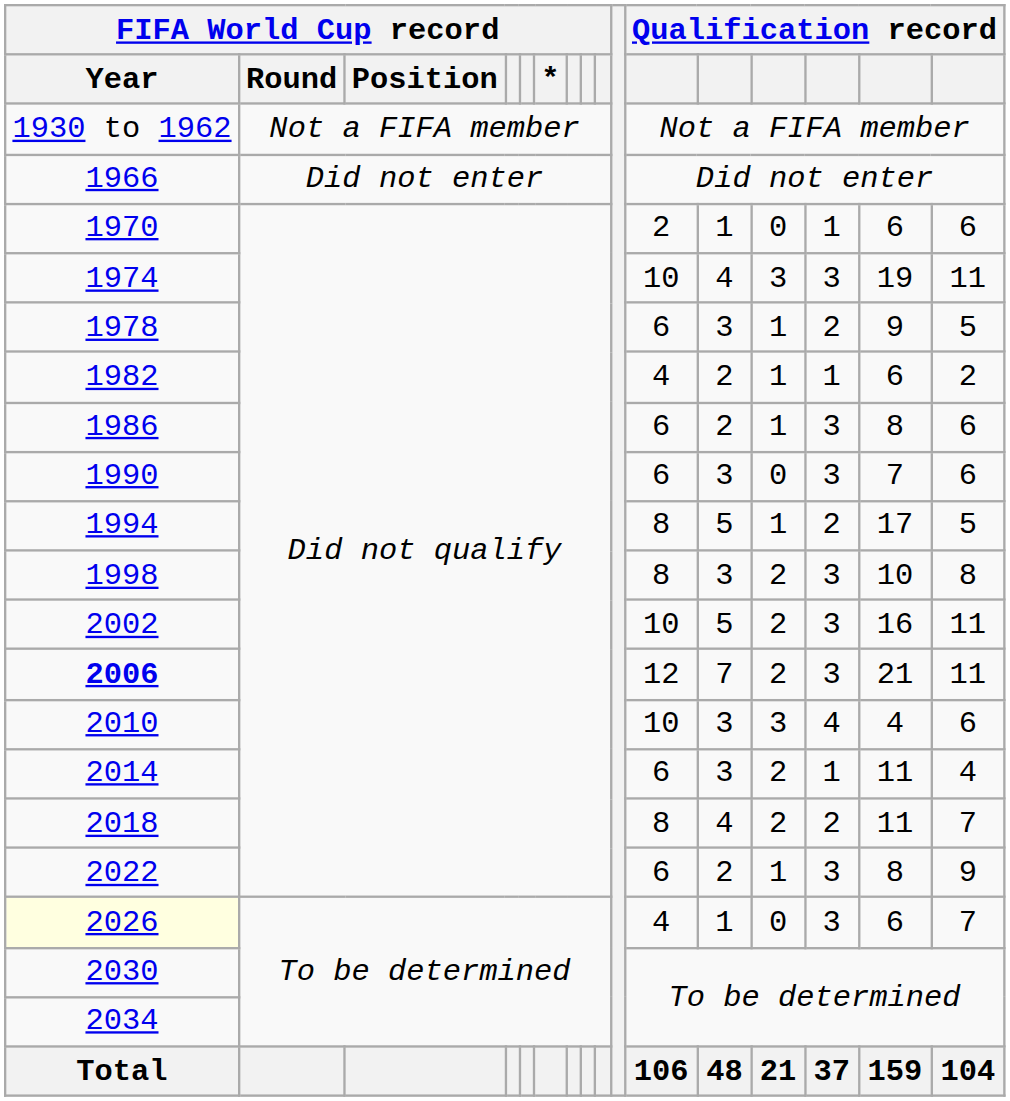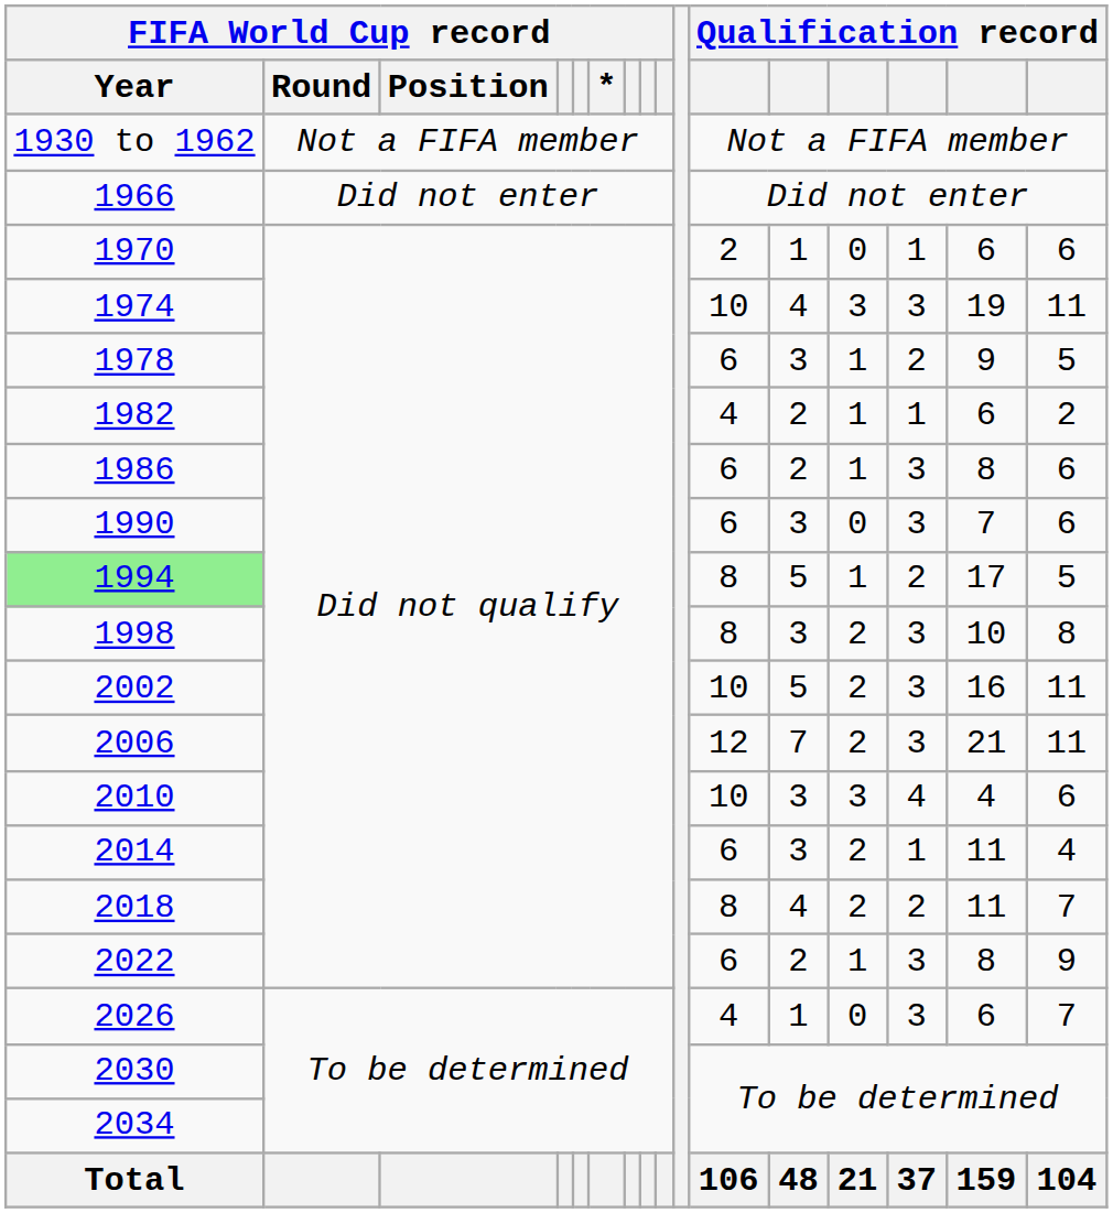1994 | FIFA World Cup record / Year: no background -> lightgreen background
2006 | FIFA World Cup record / Year: bold -> normal
2026 | FIFA World Cup record / Year: lightyellow background -> no background
